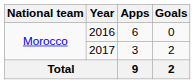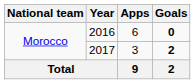2016 | Goals: normal -> bold
2017 | Goals: normal -> bold
